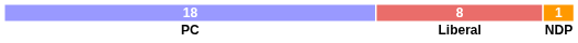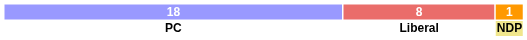PC | 1: no background -> khaki background
